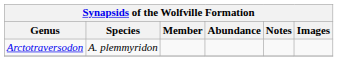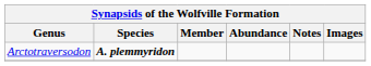Arctotraversodon | Species: normal -> bold
